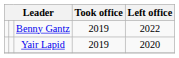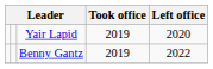rows swapped: Benny Gantz <-> Yair Lapid
